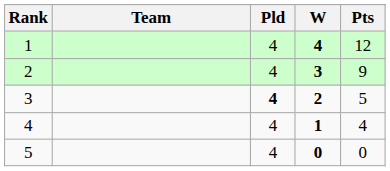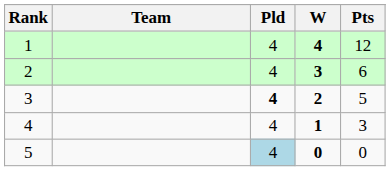row 3 | Pts: 9 -> 6
row 5 | Pts: 4 -> 3
row 6 | Pld: no background -> lightblue background
